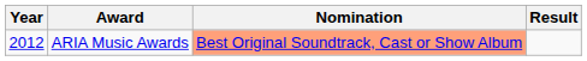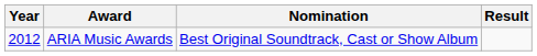ARIA Music Awards | Nomination: lightsalmon background -> no background
